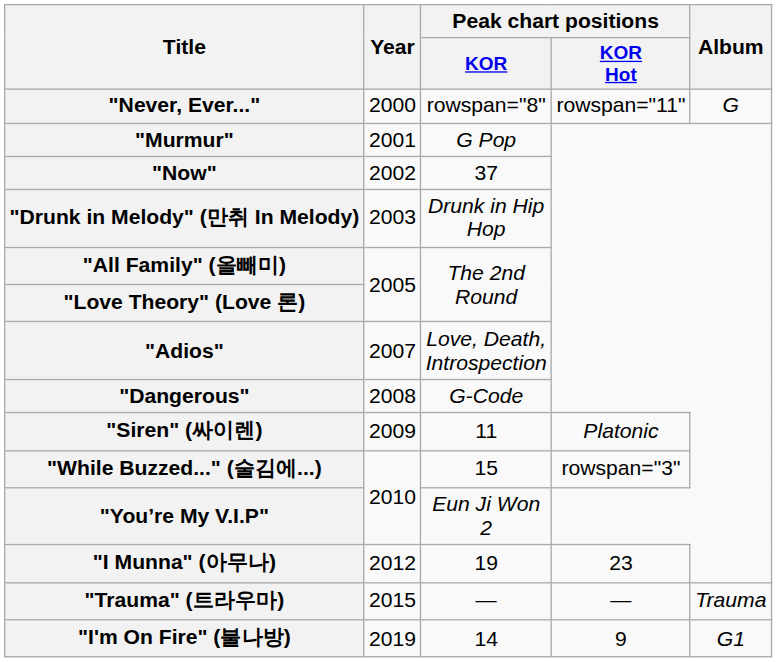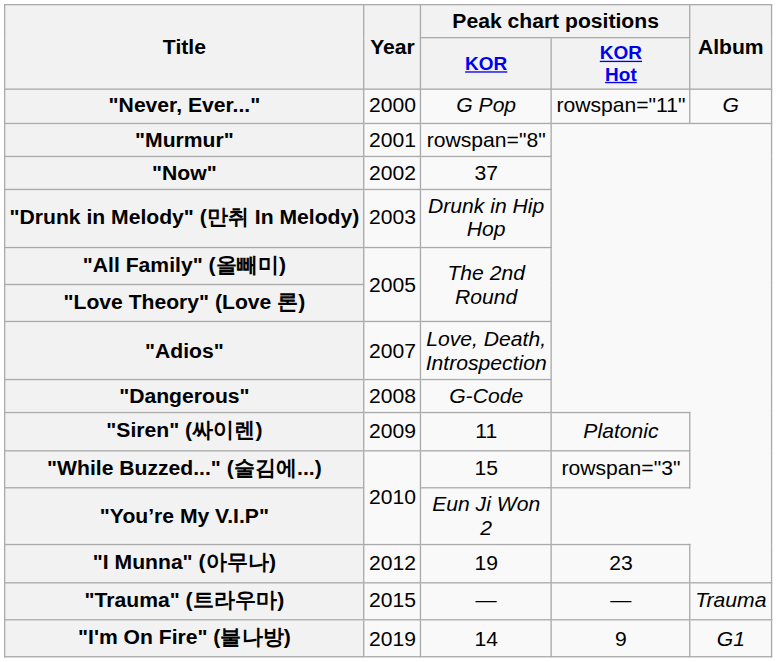"Never, Ever..." | Peak chart positions / KOR: rowspan="8" -> G Pop
"Murmur" | Peak chart positions / KOR: G Pop -> rowspan="8"
